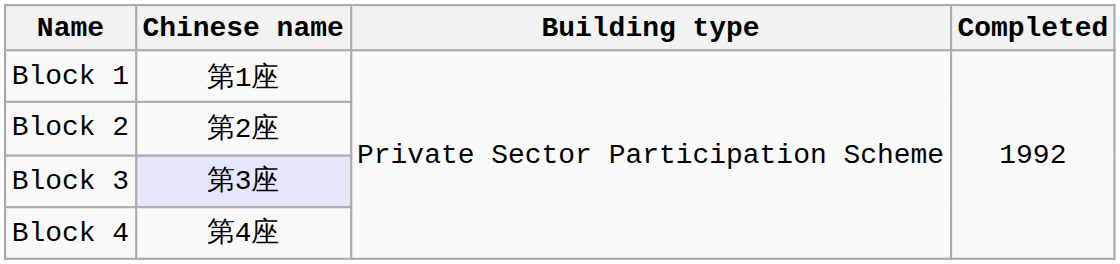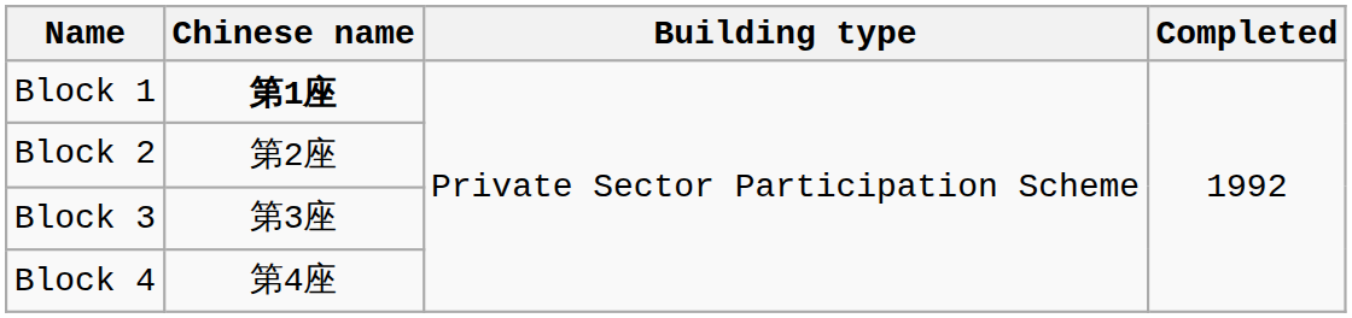Block 1 | Chinese name: normal -> bold
Block 3 | Chinese name: lavender background -> no background
